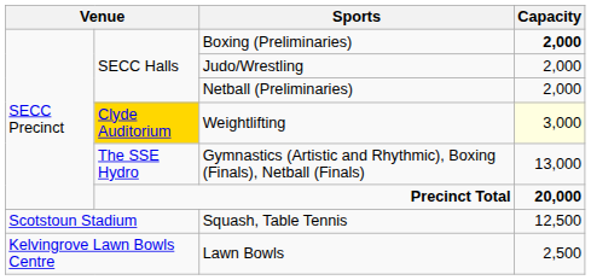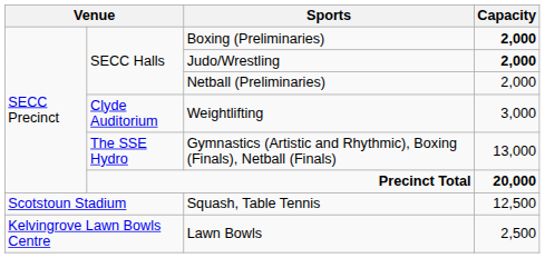Judo/Wrestling | Capacity: normal -> bold
Weightlifting | column 2: gold background -> no background
Weightlifting | Capacity: lightyellow background -> no background
